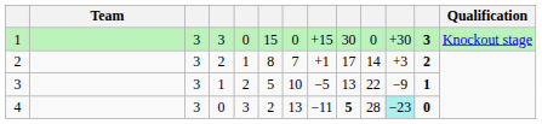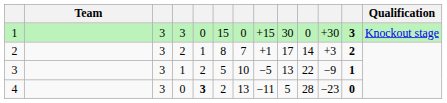4 | column 5: normal -> bold
4 | column 9: bold -> normal
4 | column 11: paleturquoise background -> no background
